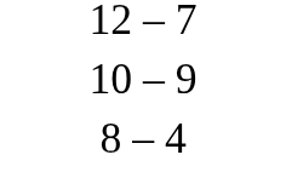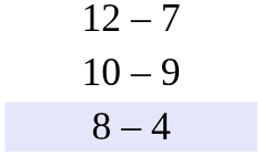8 – 4 | column 1: no background -> lavender background
